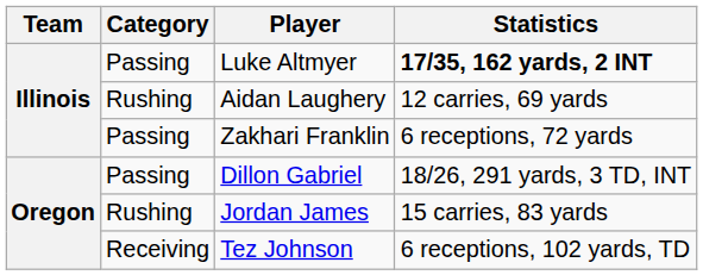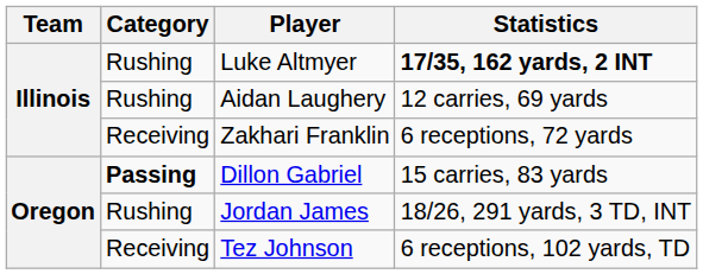Luke Altmyer | Category: Passing -> Rushing
Zakhari Franklin | Category: Passing -> Receiving
Dillon Gabriel | Category: normal -> bold
Dillon Gabriel | Statistics: 18/26, 291 yards, 3 TD, INT -> 15 carries, 83 yards
Jordan James | Statistics: 15 carries, 83 yards -> 18/26, 291 yards, 3 TD, INT
